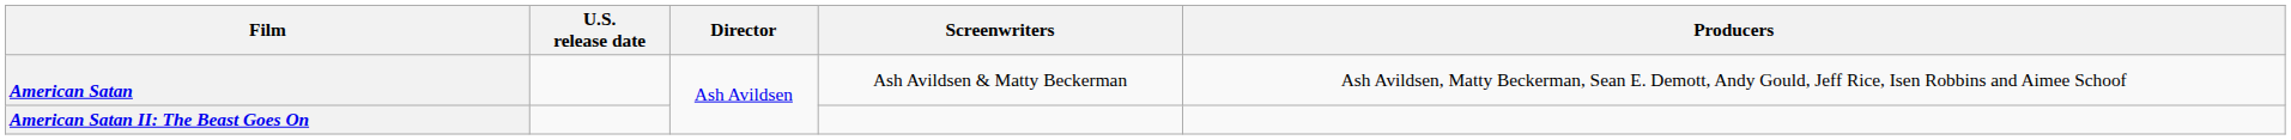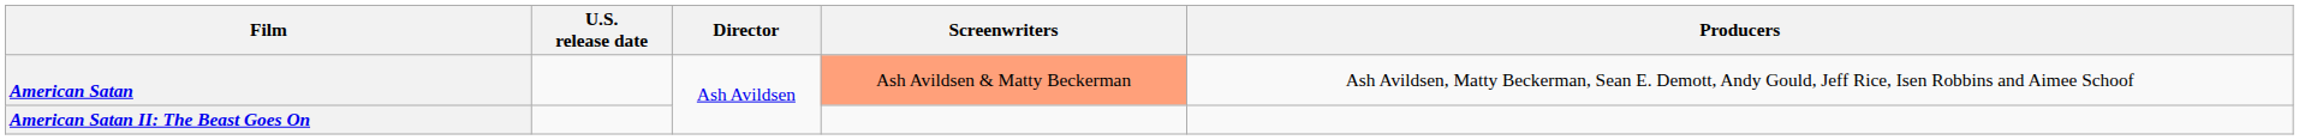American Satan | Screenwriters: no background -> lightsalmon background
